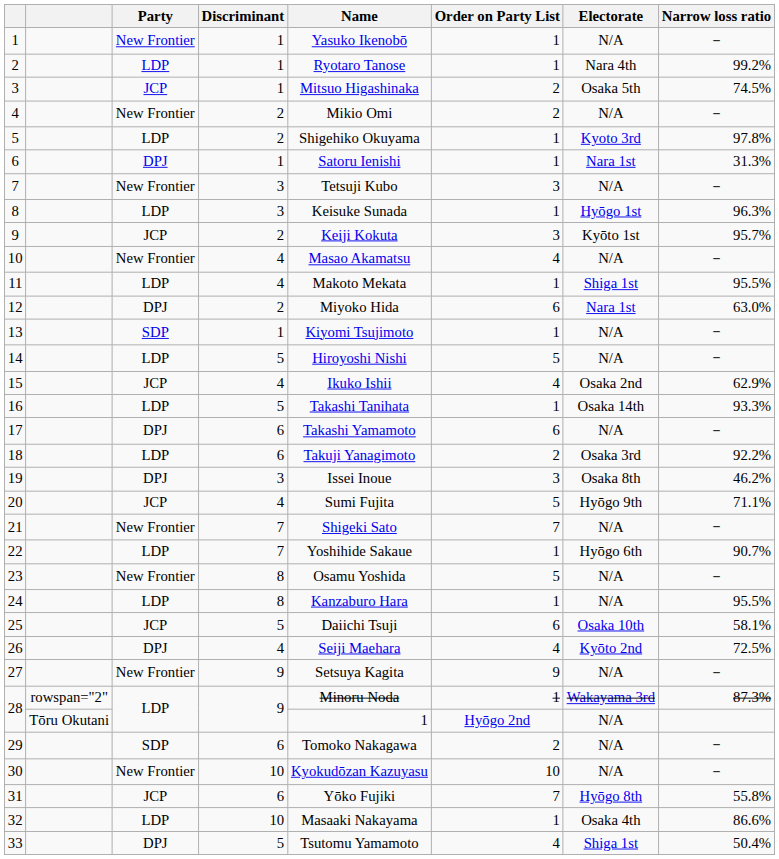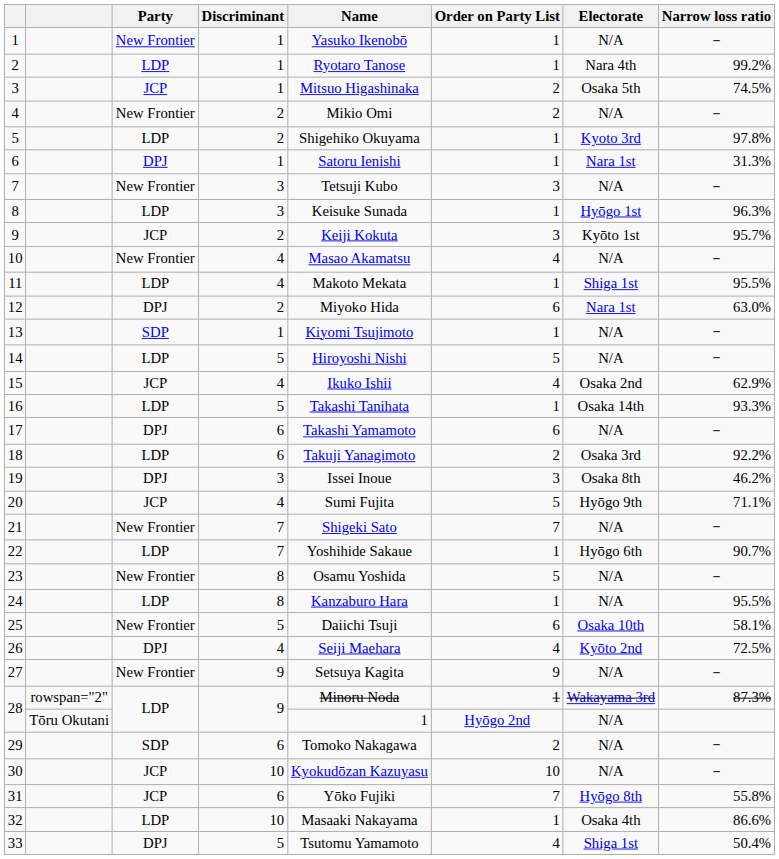25 | Party: JCP -> New Frontier
30 | Party: New Frontier -> JCP
